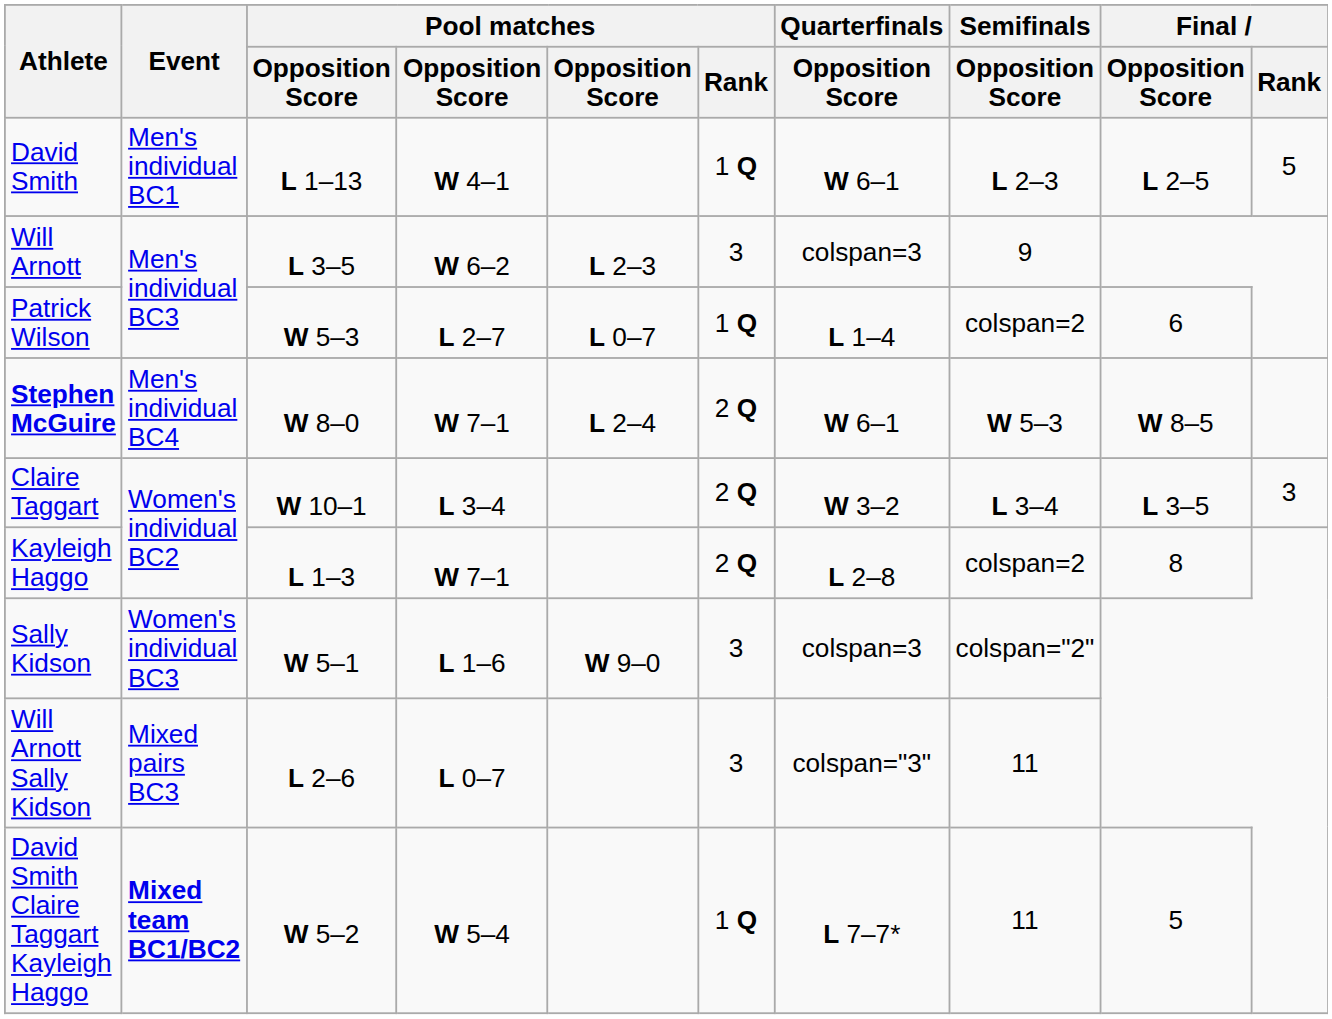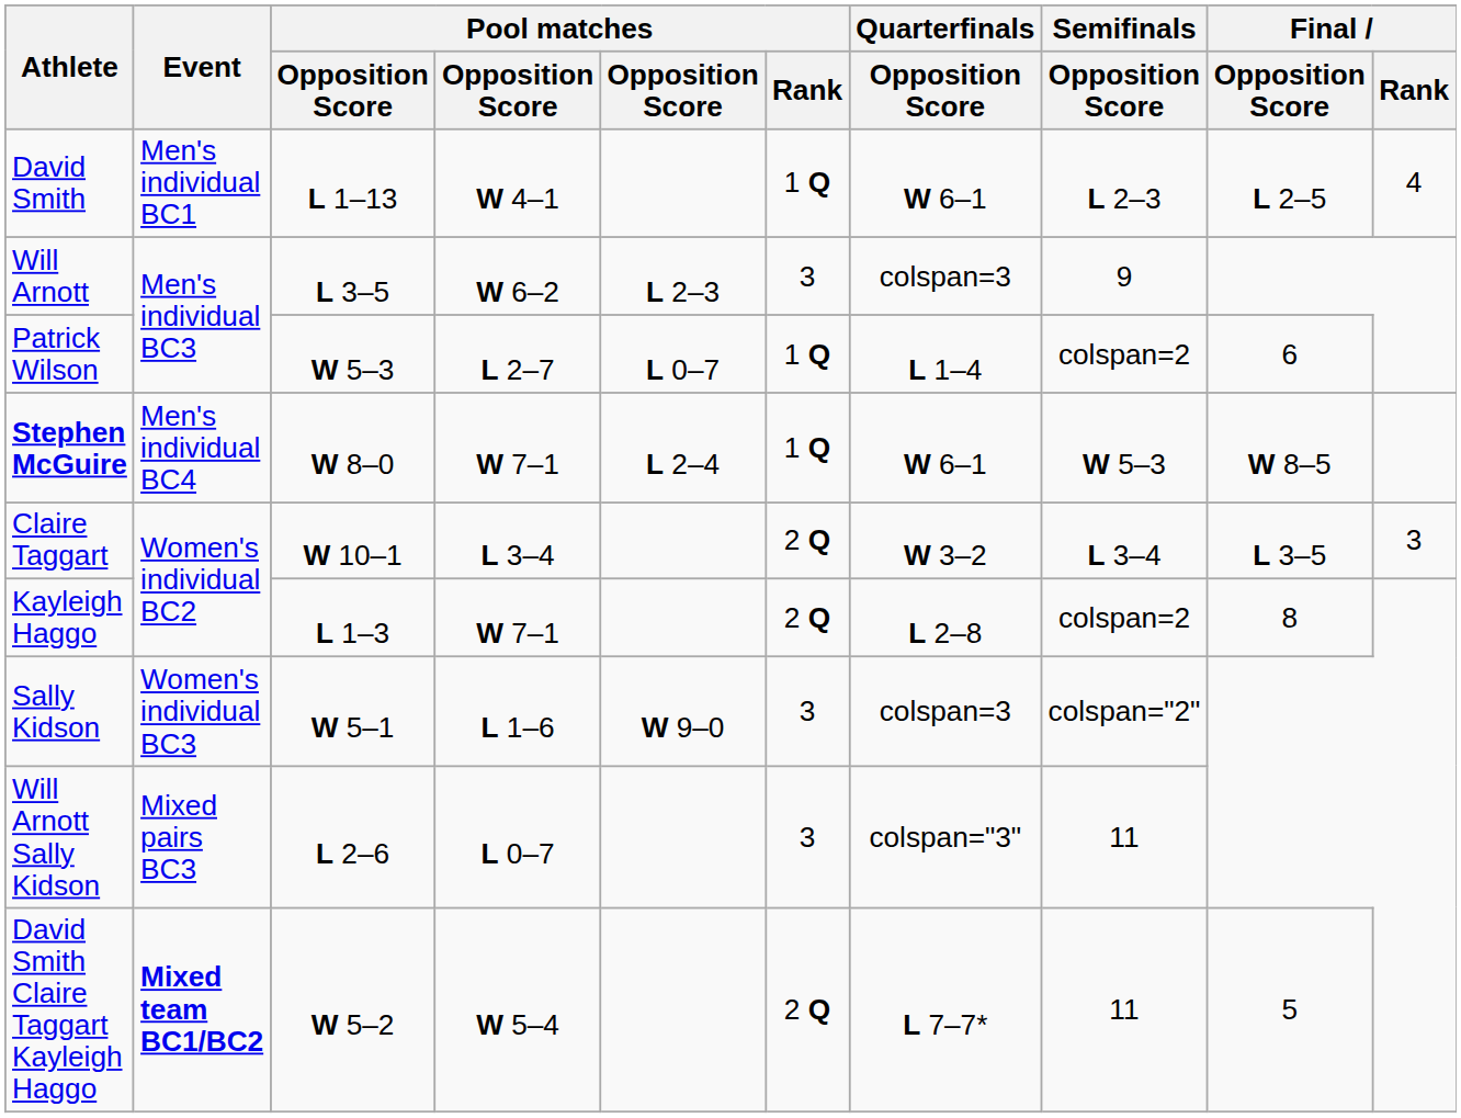David Smith | Final / Rank: 5 -> 4
Stephen McGuire | Pool matches / Rank: 2 Q -> 1 Q
David Smith Claire Taggart Kayleigh Haggo | Pool matches / Rank: 1 Q -> 2 Q
